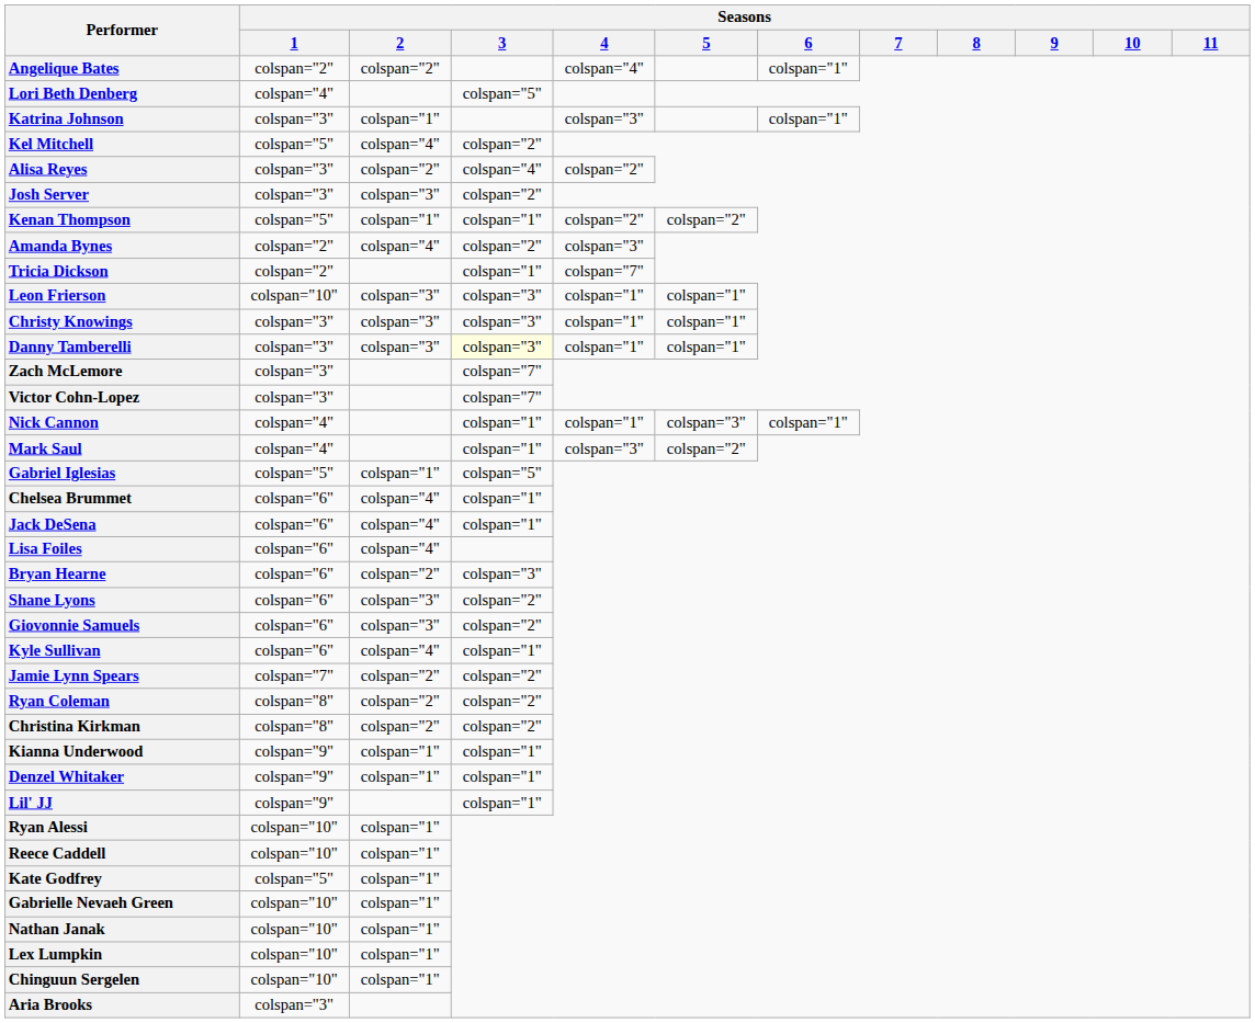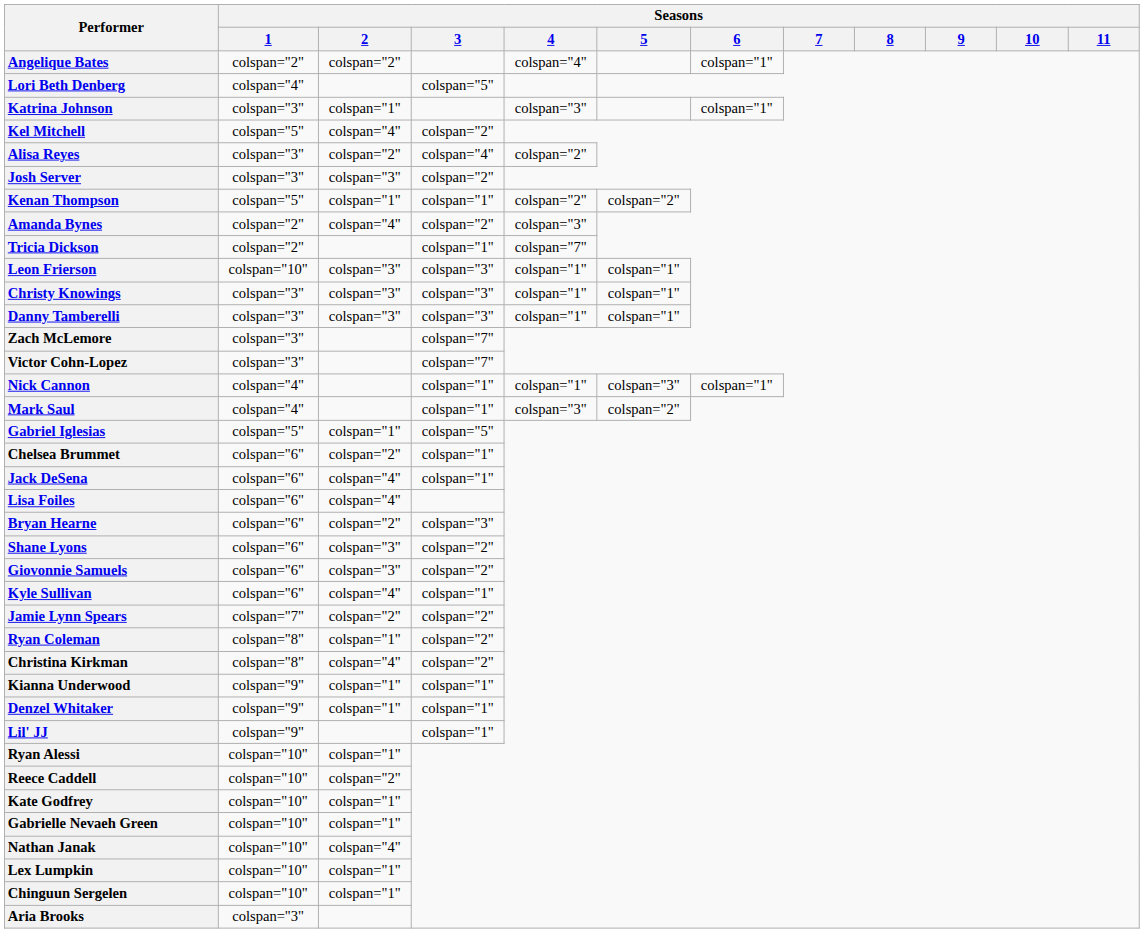Danny Tamberelli | Seasons / 3: lightyellow background -> no background
Chelsea Brummet | Seasons / 2: colspan="4" -> colspan="2"
Ryan Coleman | Seasons / 2: colspan="2" -> colspan="1"
Christina Kirkman | Seasons / 2: colspan="2" -> colspan="4"
Reece Caddell | Seasons / 2: colspan="1" -> colspan="2"
Kate Godfrey | Seasons / 1: colspan="5" -> colspan="10"
Nathan Janak | Seasons / 2: colspan="1" -> colspan="4"
